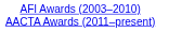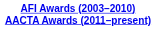row 1 | column 1: normal -> bold
